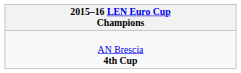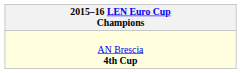row 2 | column 1: no background -> lightyellow background
